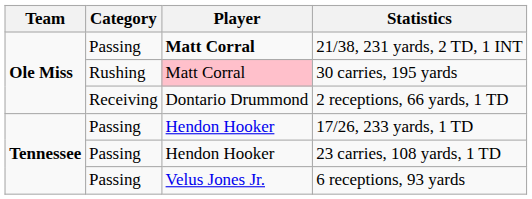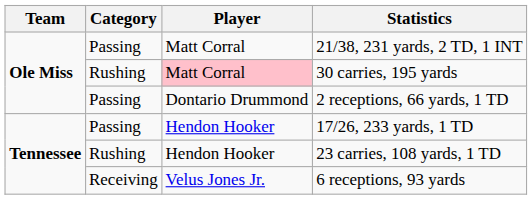21/38, 231 yards, 2 TD, 1 INT | Player: bold -> normal
2 receptions, 66 yards, 1 TD | Category: Receiving -> Passing
23 carries, 108 yards, 1 TD | Category: Passing -> Rushing
6 receptions, 93 yards | Category: Passing -> Receiving
